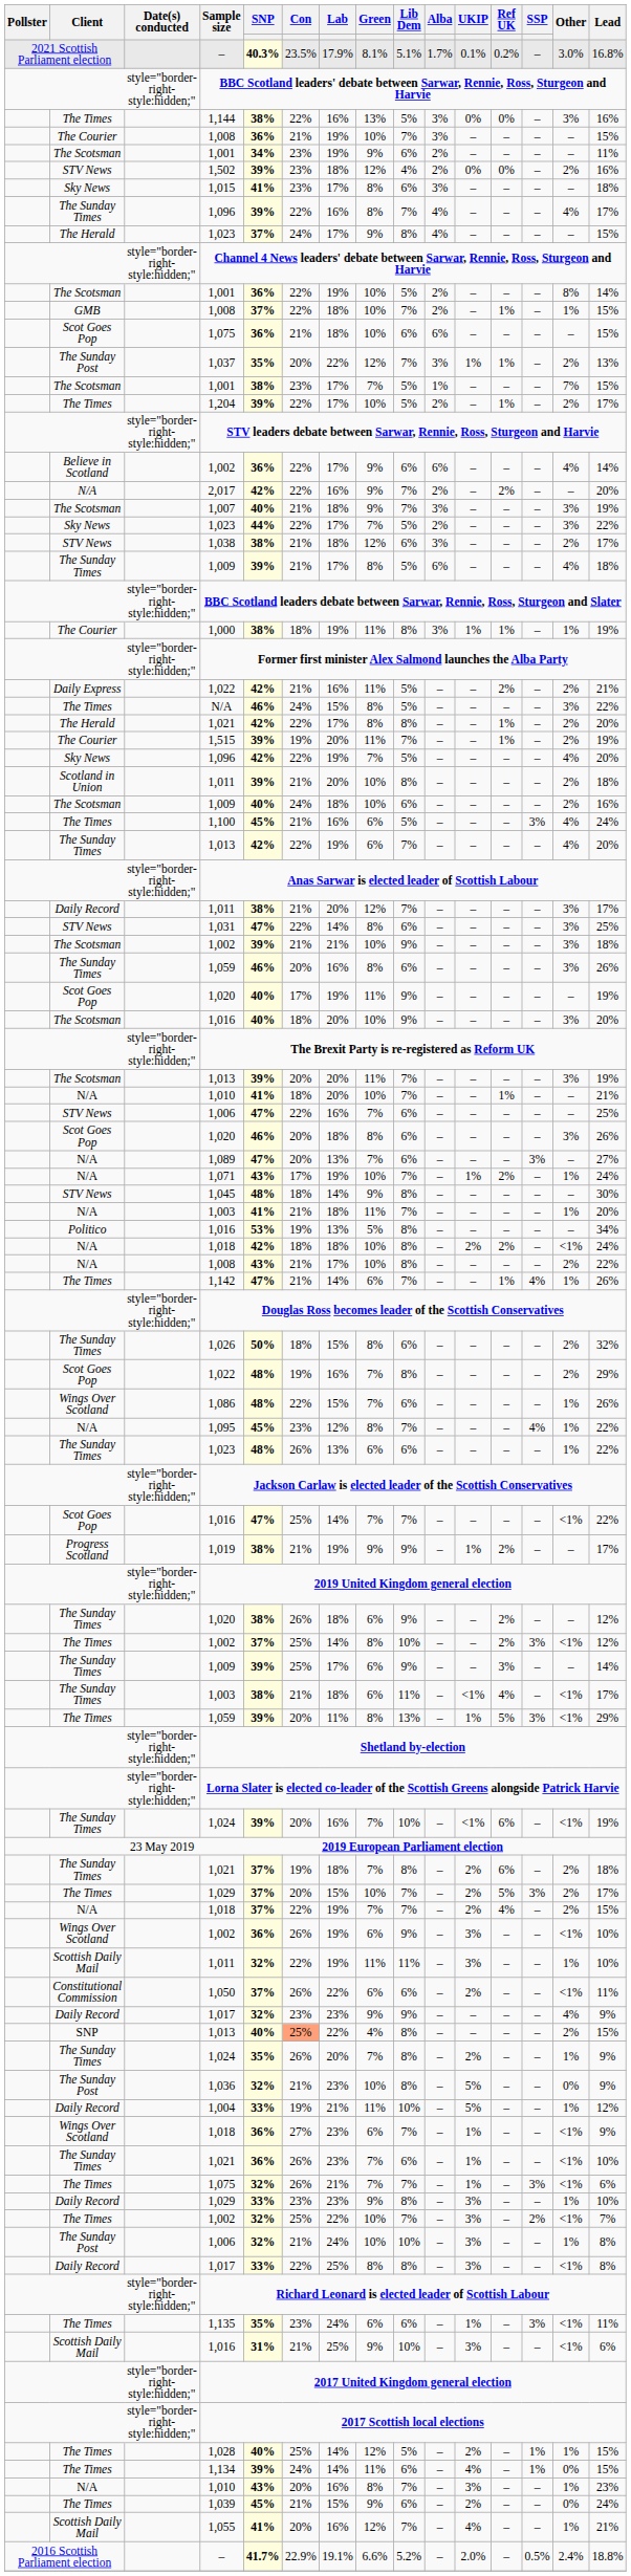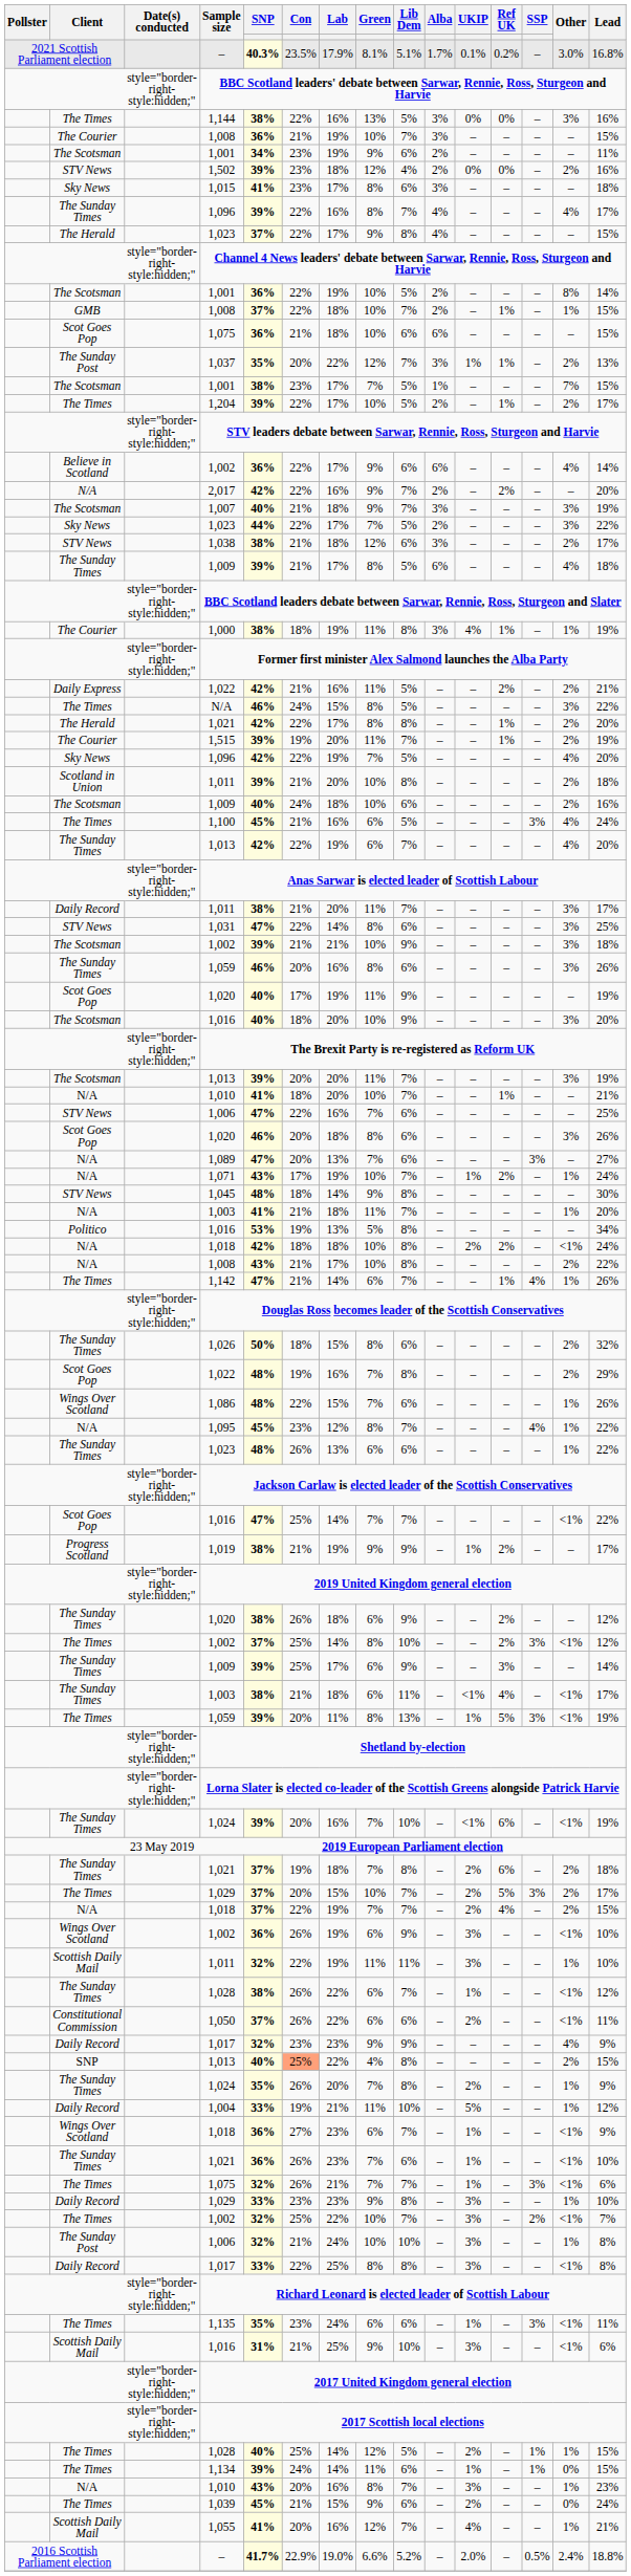The Herald / 1,023 | Con: 24% -> 22%
1,000 | UKIP: 1% -> 4%
Daily Record / 1,011 | Green: 12% -> 11%
The Times / 1,059 | Lead: 29% -> 19%
+ row: The Sunday Times | 1,028 | 38% | 26% | 22% | 6% | 7% | – | 1% | – | – | <1% | 12%
- row: The Sunday Post | 1,036 | 32% | 21% | 23% | 10% | 8% | – | 5% | – | – | 0% | 9%
1,134 | UKIP: 4% -> 1%
2016 Scottish Parliament election / – | Lab: 19.1% -> 19.0%
